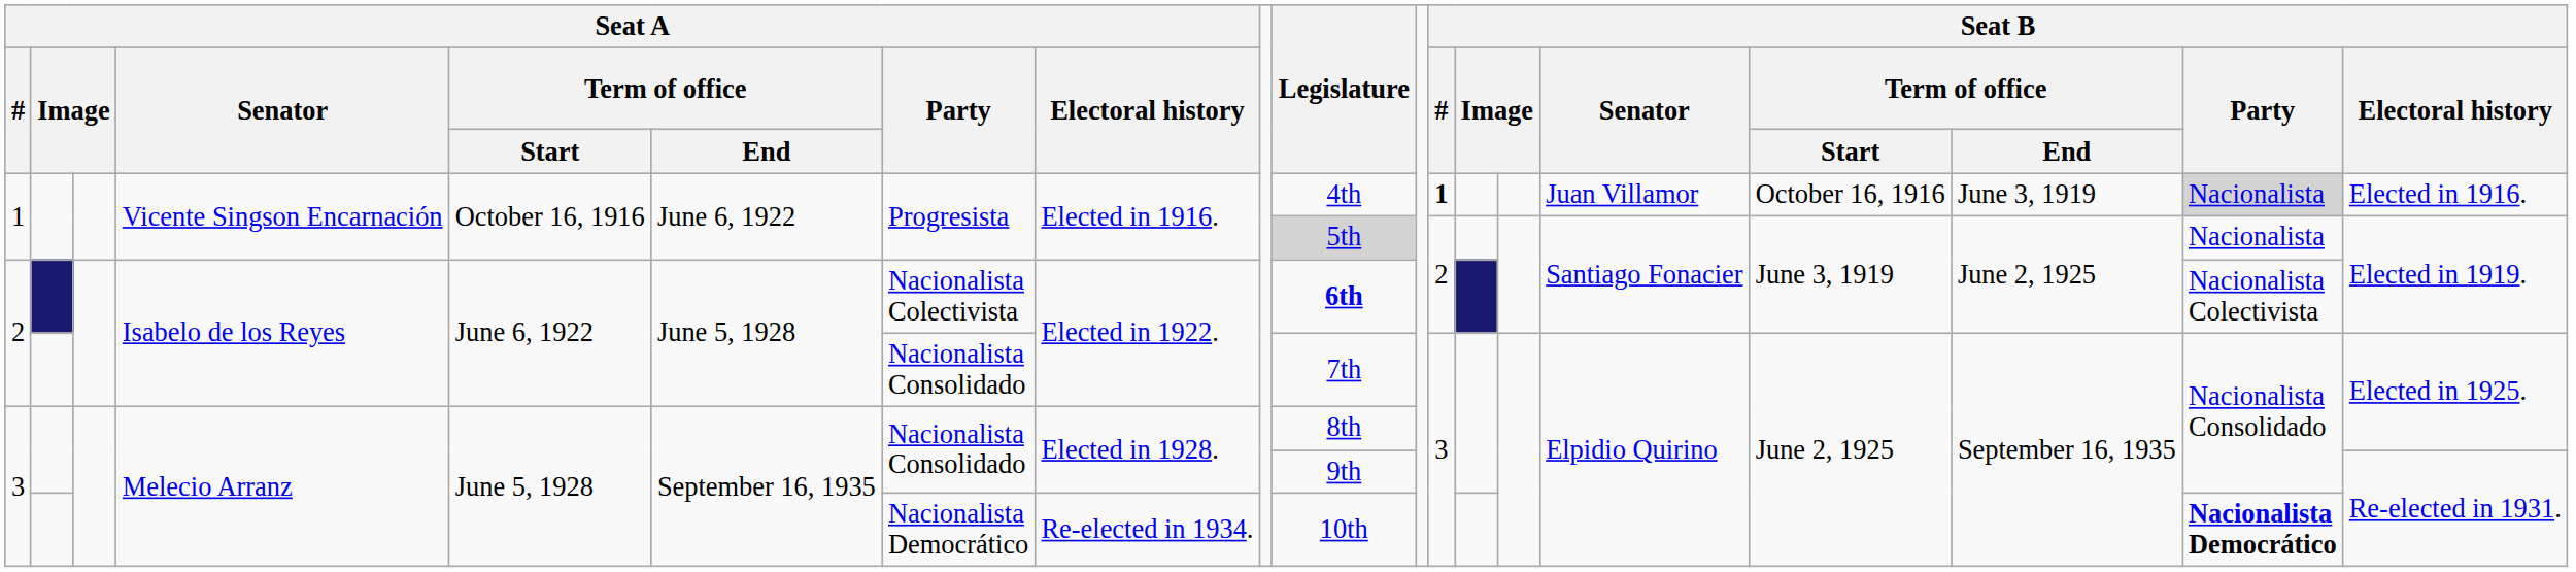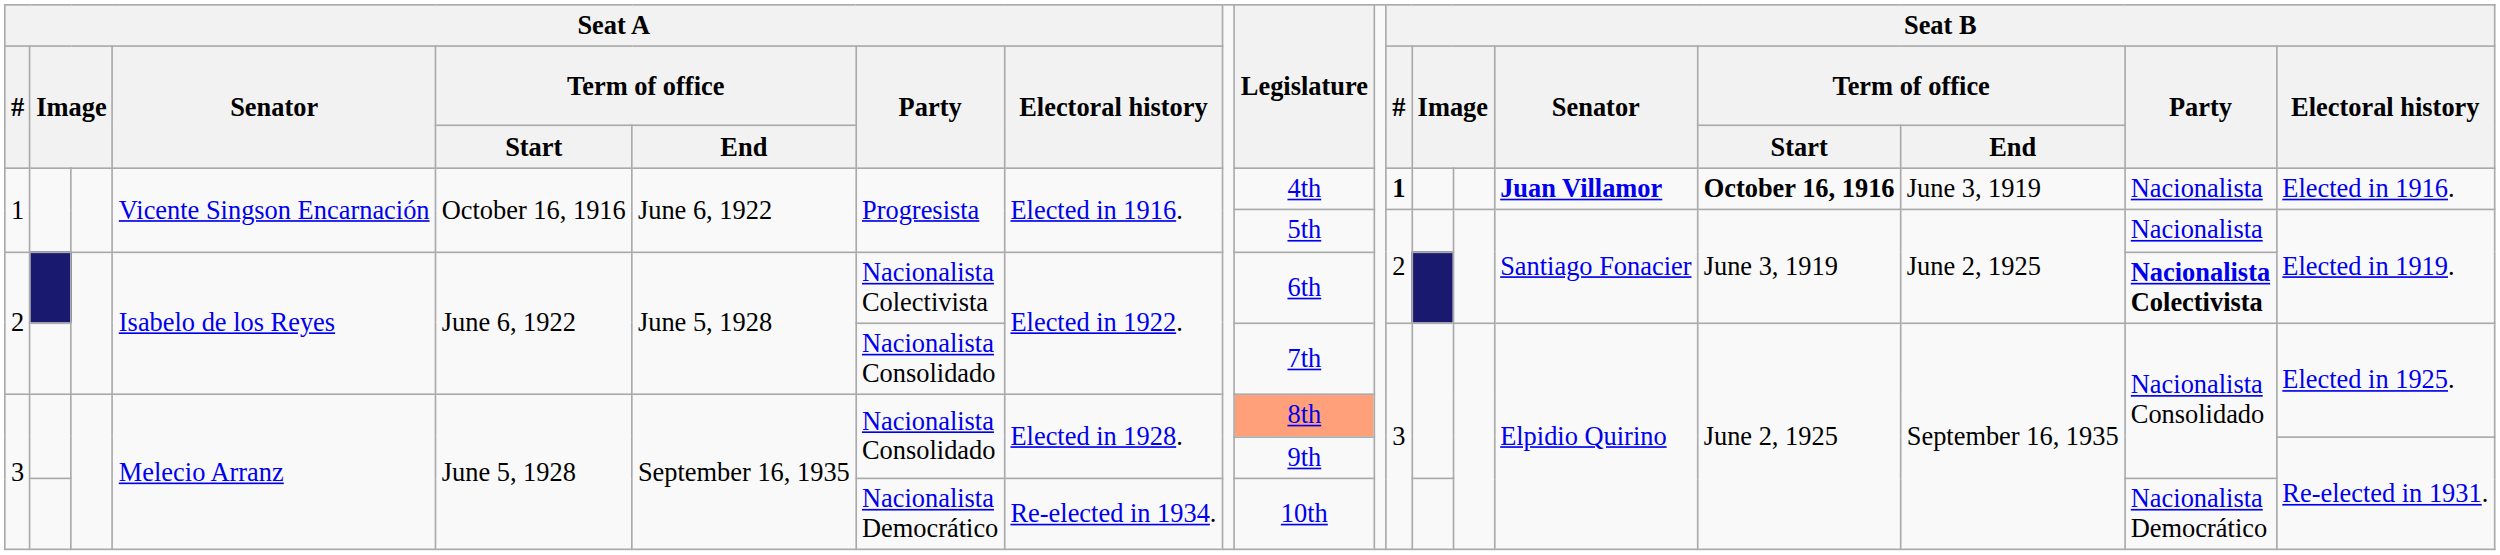row 4 | Seat B / Senator: normal -> bold
row 4 | Seat B / Term of office / Start: normal -> bold
row 4 | Seat B / Party: lightgrey background -> no background
row 5 | Legislature: lightgrey background -> no background
row 6 | Legislature: bold -> normal
row 6 | Seat B / Party: normal -> bold
row 8 | Legislature: no background -> lightsalmon background
row 10 | Seat B / Party: bold -> normal
